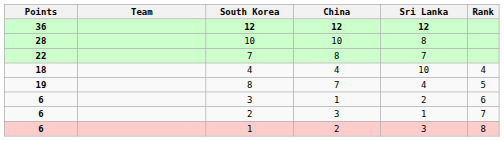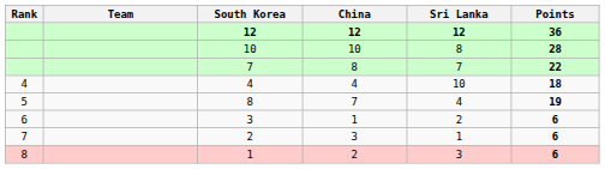columns swapped: Rank <-> Points
